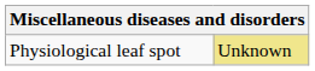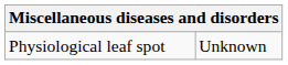Physiological leaf spot | column 2: khaki background -> no background
